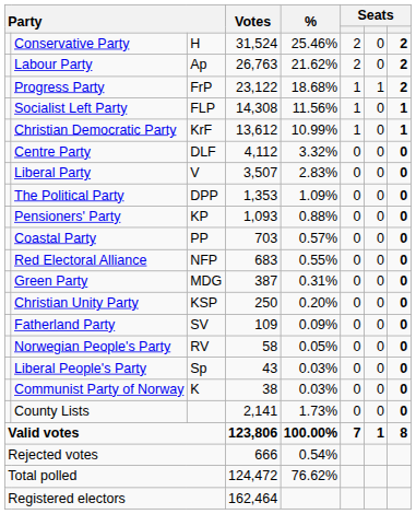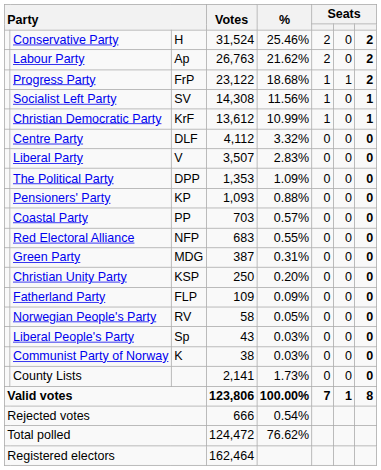Socialist Left Party | column 3: FLP -> SV
Fatherland Party | column 3: SV -> FLP
